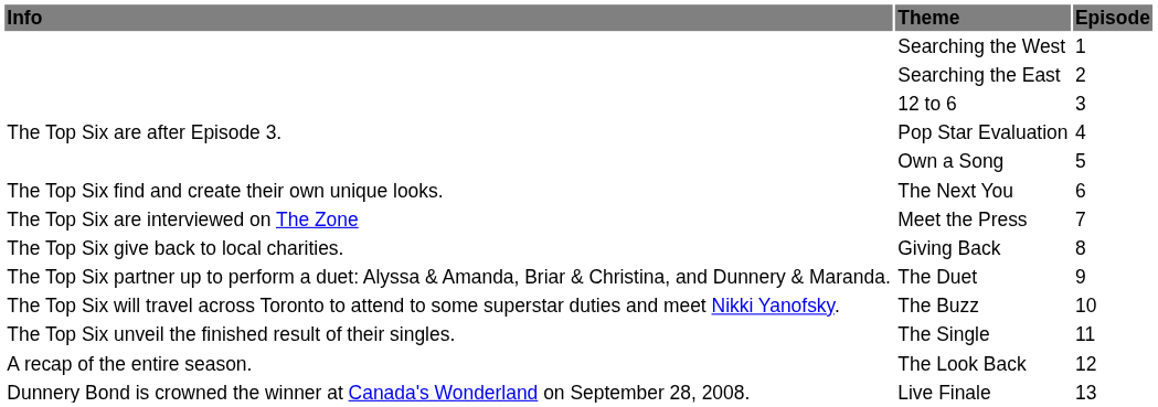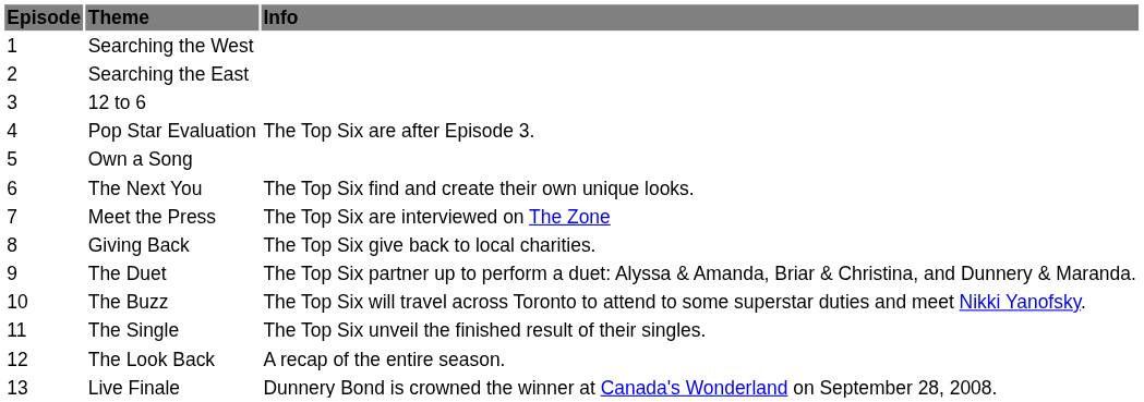columns swapped: Episode <-> Info
